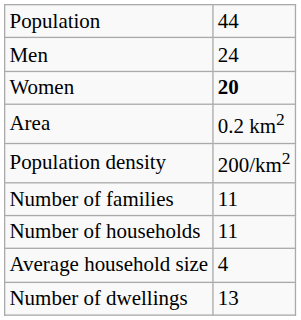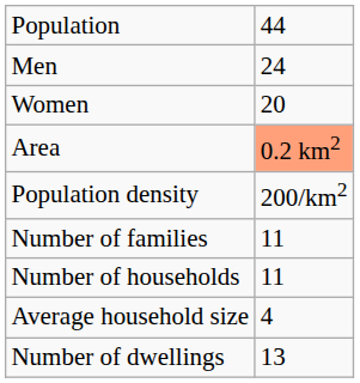Women | column 2: bold -> normal
Area | column 2: no background -> lightsalmon background
